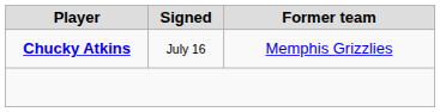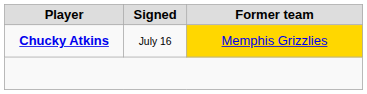Chucky Atkins | Former team: no background -> gold background
